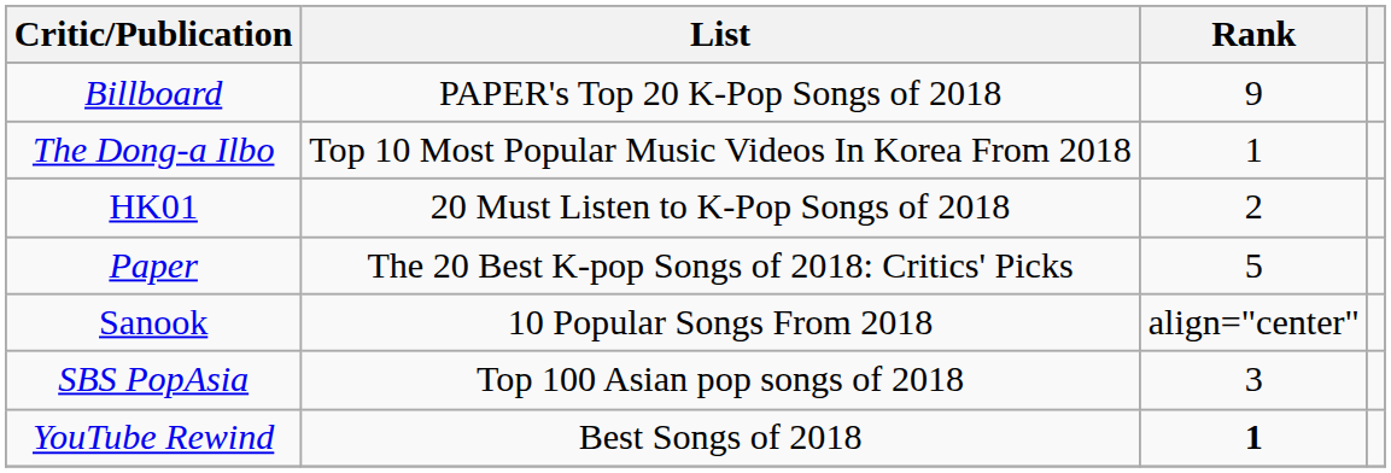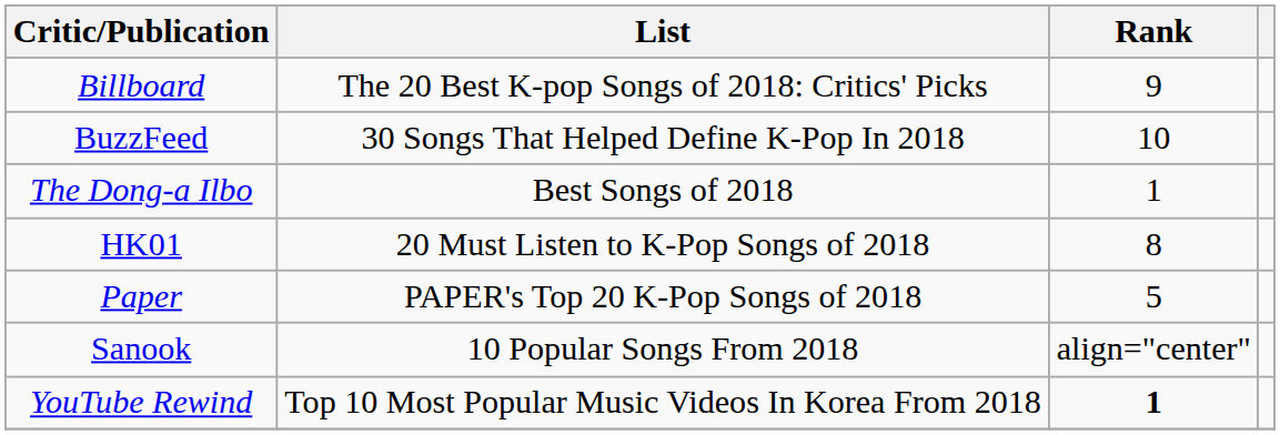Billboard | List: PAPER's Top 20 K-Pop Songs of 2018 -> The 20 Best K-pop Songs of 2018: Critics' Picks
+ row: BuzzFeed | 30 Songs That Helped Define K-Pop In 2018 | 10
The Dong-a Ilbo | List: Top 10 Most Popular Music Videos In Korea From 2018 -> Best Songs of 2018
HK01 | Rank: 2 -> 8
Paper | List: The 20 Best K-pop Songs of 2018: Critics' Picks -> PAPER's Top 20 K-Pop Songs of 2018
- row: SBS PopAsia | Top 100 Asian pop songs of 2018 | 3
YouTube Rewind | List: Best Songs of 2018 -> Top 10 Most Popular Music Videos In Korea From 2018
